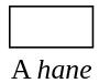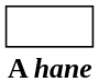row 1 | column 1: normal -> bold
